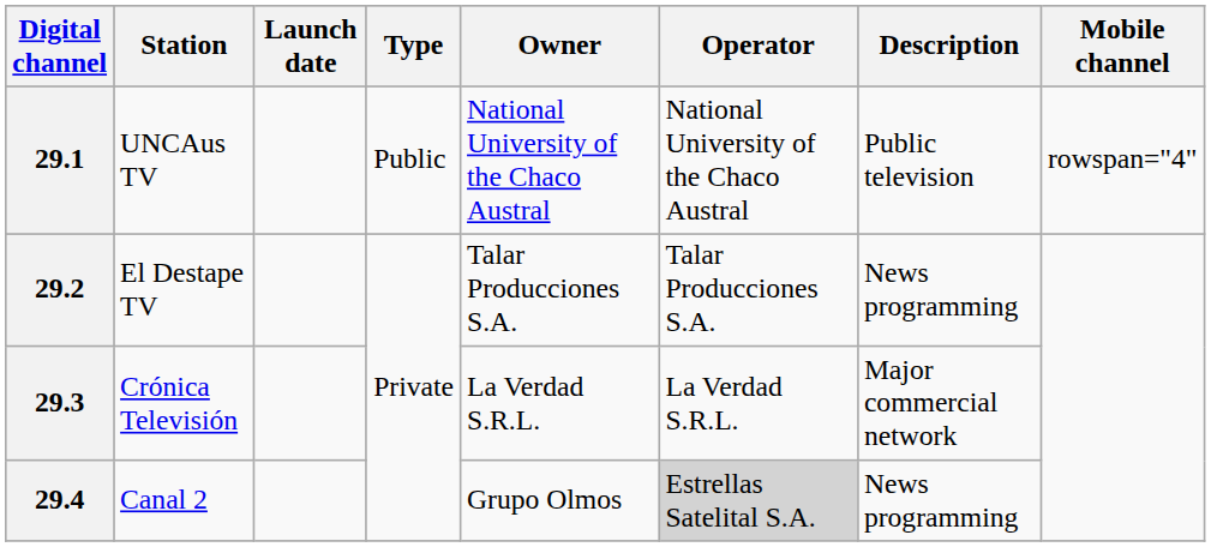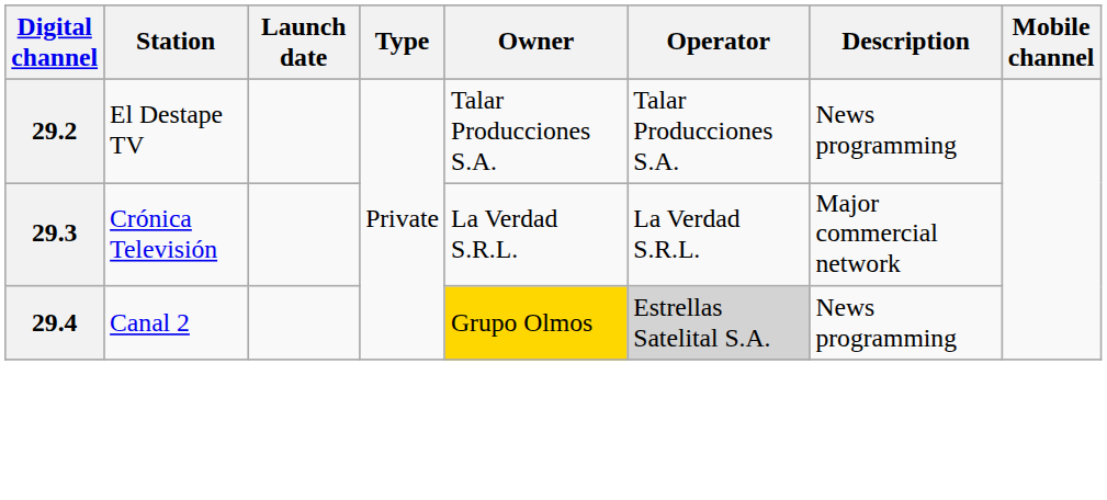- row: 29.1 | UNCAus TV | Public | National University of the Chaco Austral | National University of the Chaco Austral | Public television | rowspan="4"
29.4 | Owner: no background -> gold background
